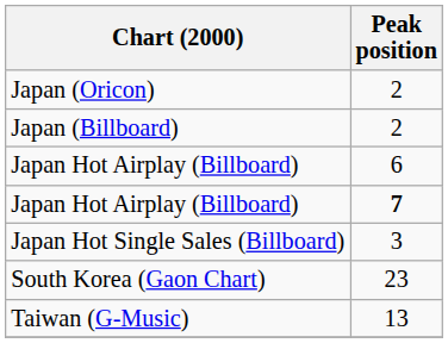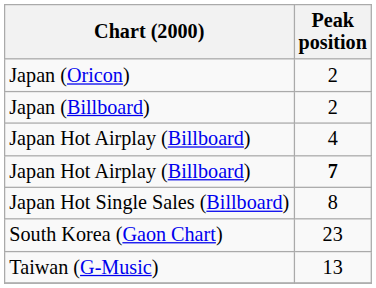row 4 | Peak position: 6 -> 4
row 6 | Peak position: 3 -> 8
